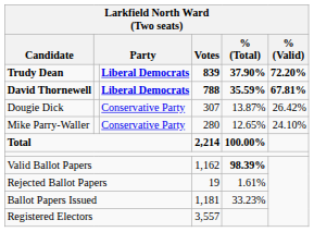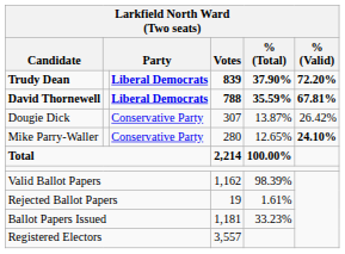Mike Parry-Waller | % (Valid): normal -> bold
Valid Ballot Papers | % (Total): bold -> normal
